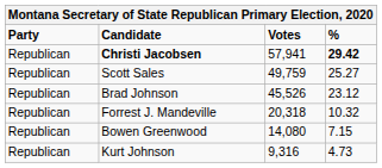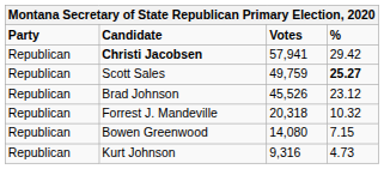Christi Jacobsen | %: bold -> normal
Scott Sales | %: normal -> bold
